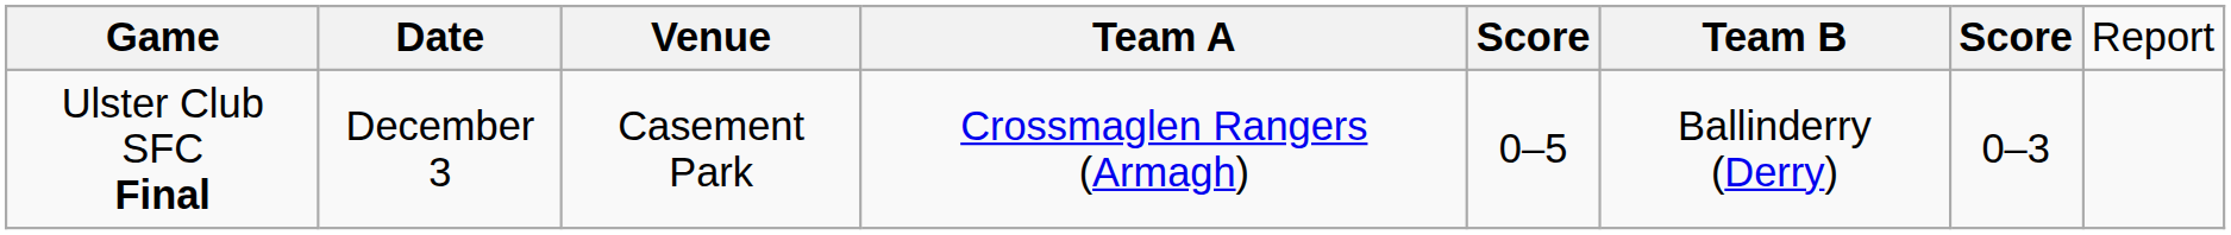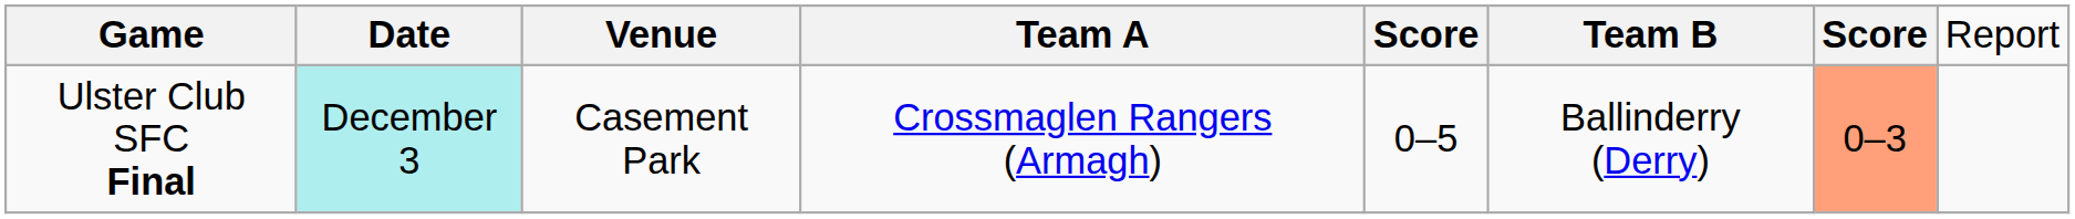Ulster Club SFC Final | column 2: no background -> paleturquoise background
Ulster Club SFC Final | column 7: no background -> lightsalmon background
